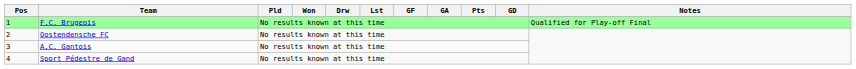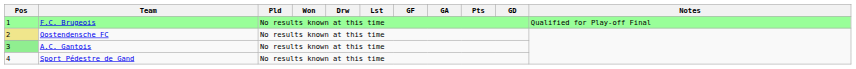Oostendensche FC | Pos: no background -> khaki background
A.C. Gantois | Pos: no background -> lightgreen background
